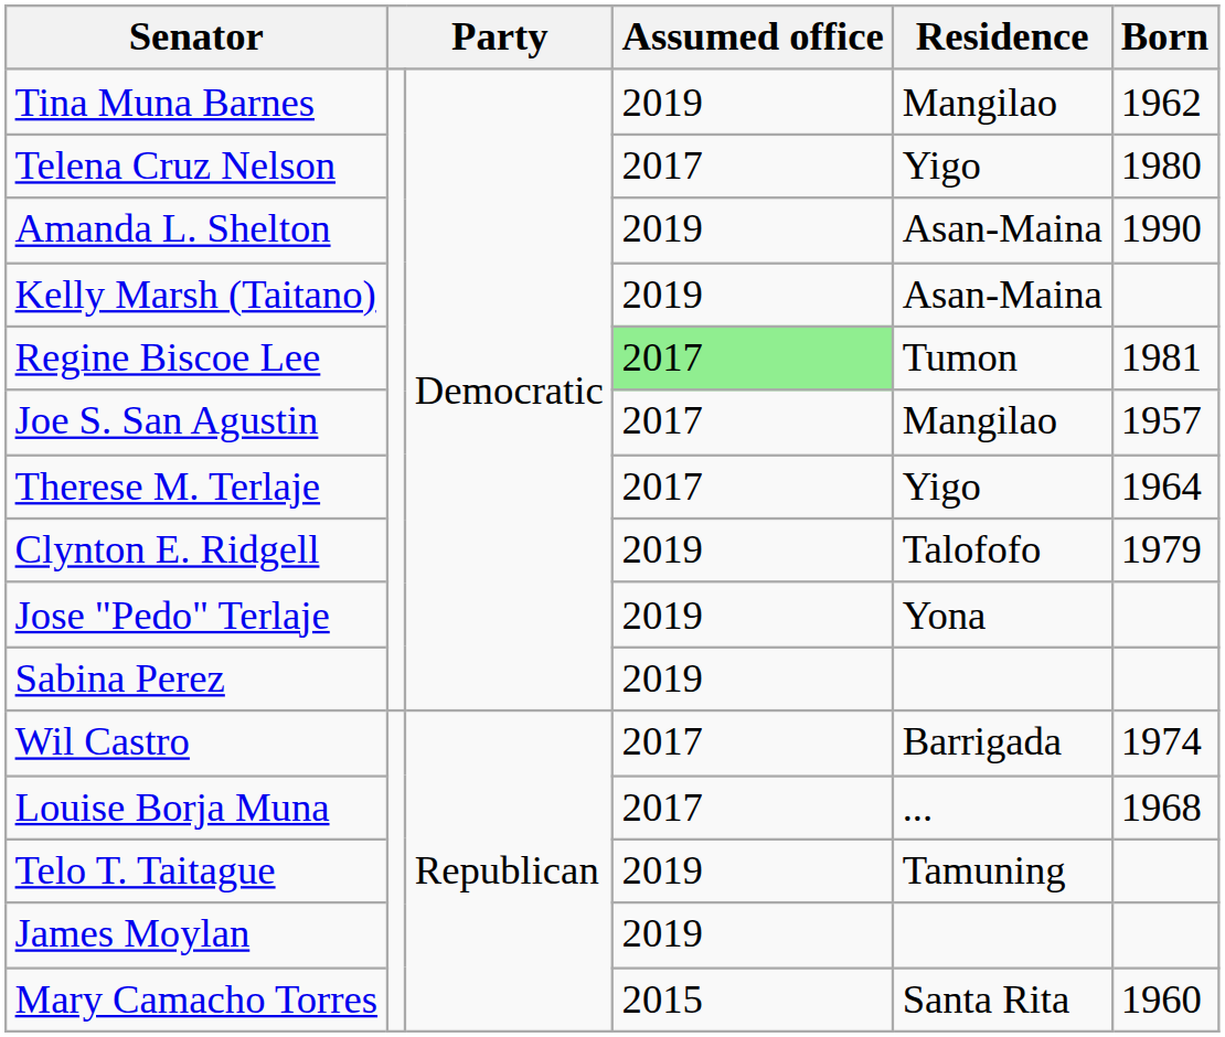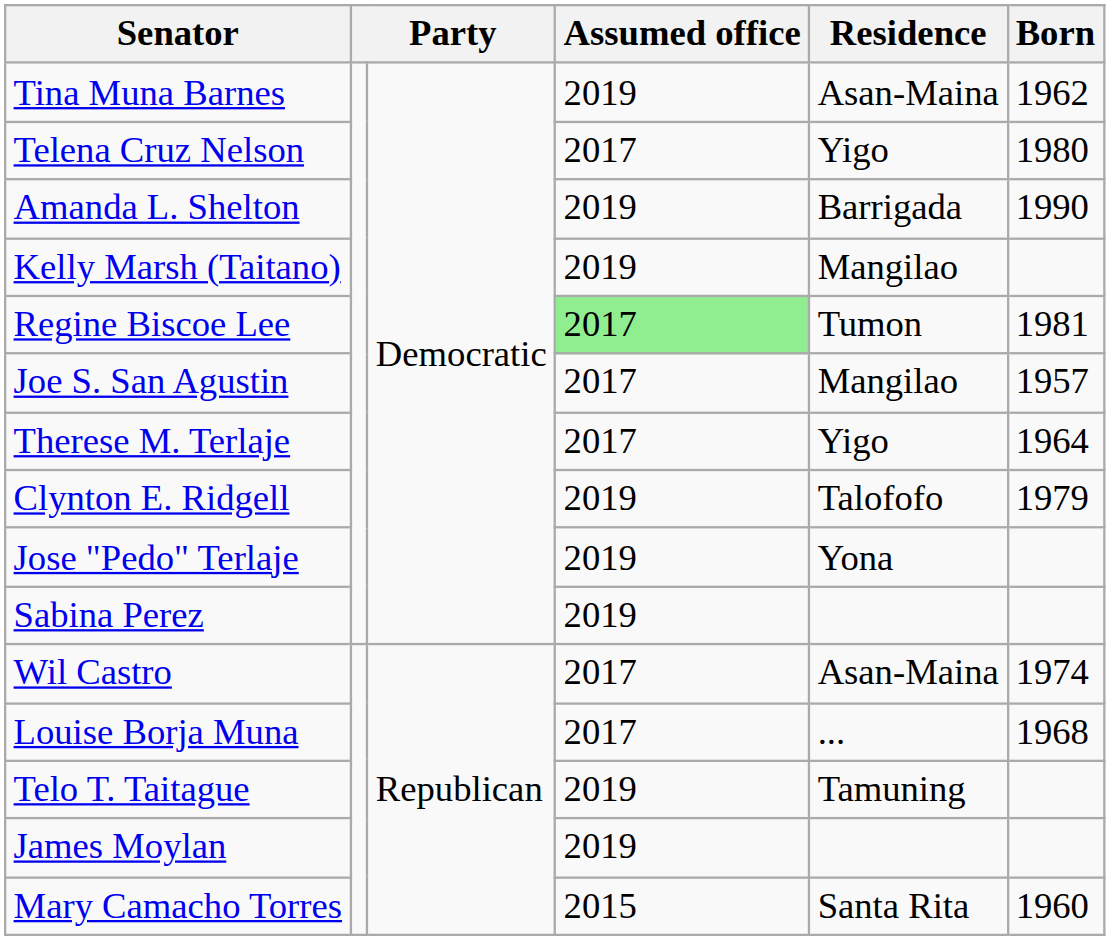Tina Muna Barnes | Residence: Mangilao -> Asan-Maina
Amanda L. Shelton | Residence: Asan-Maina -> Barrigada
Kelly Marsh (Taitano) | Residence: Asan-Maina -> Mangilao
Wil Castro | Residence: Barrigada -> Asan-Maina
